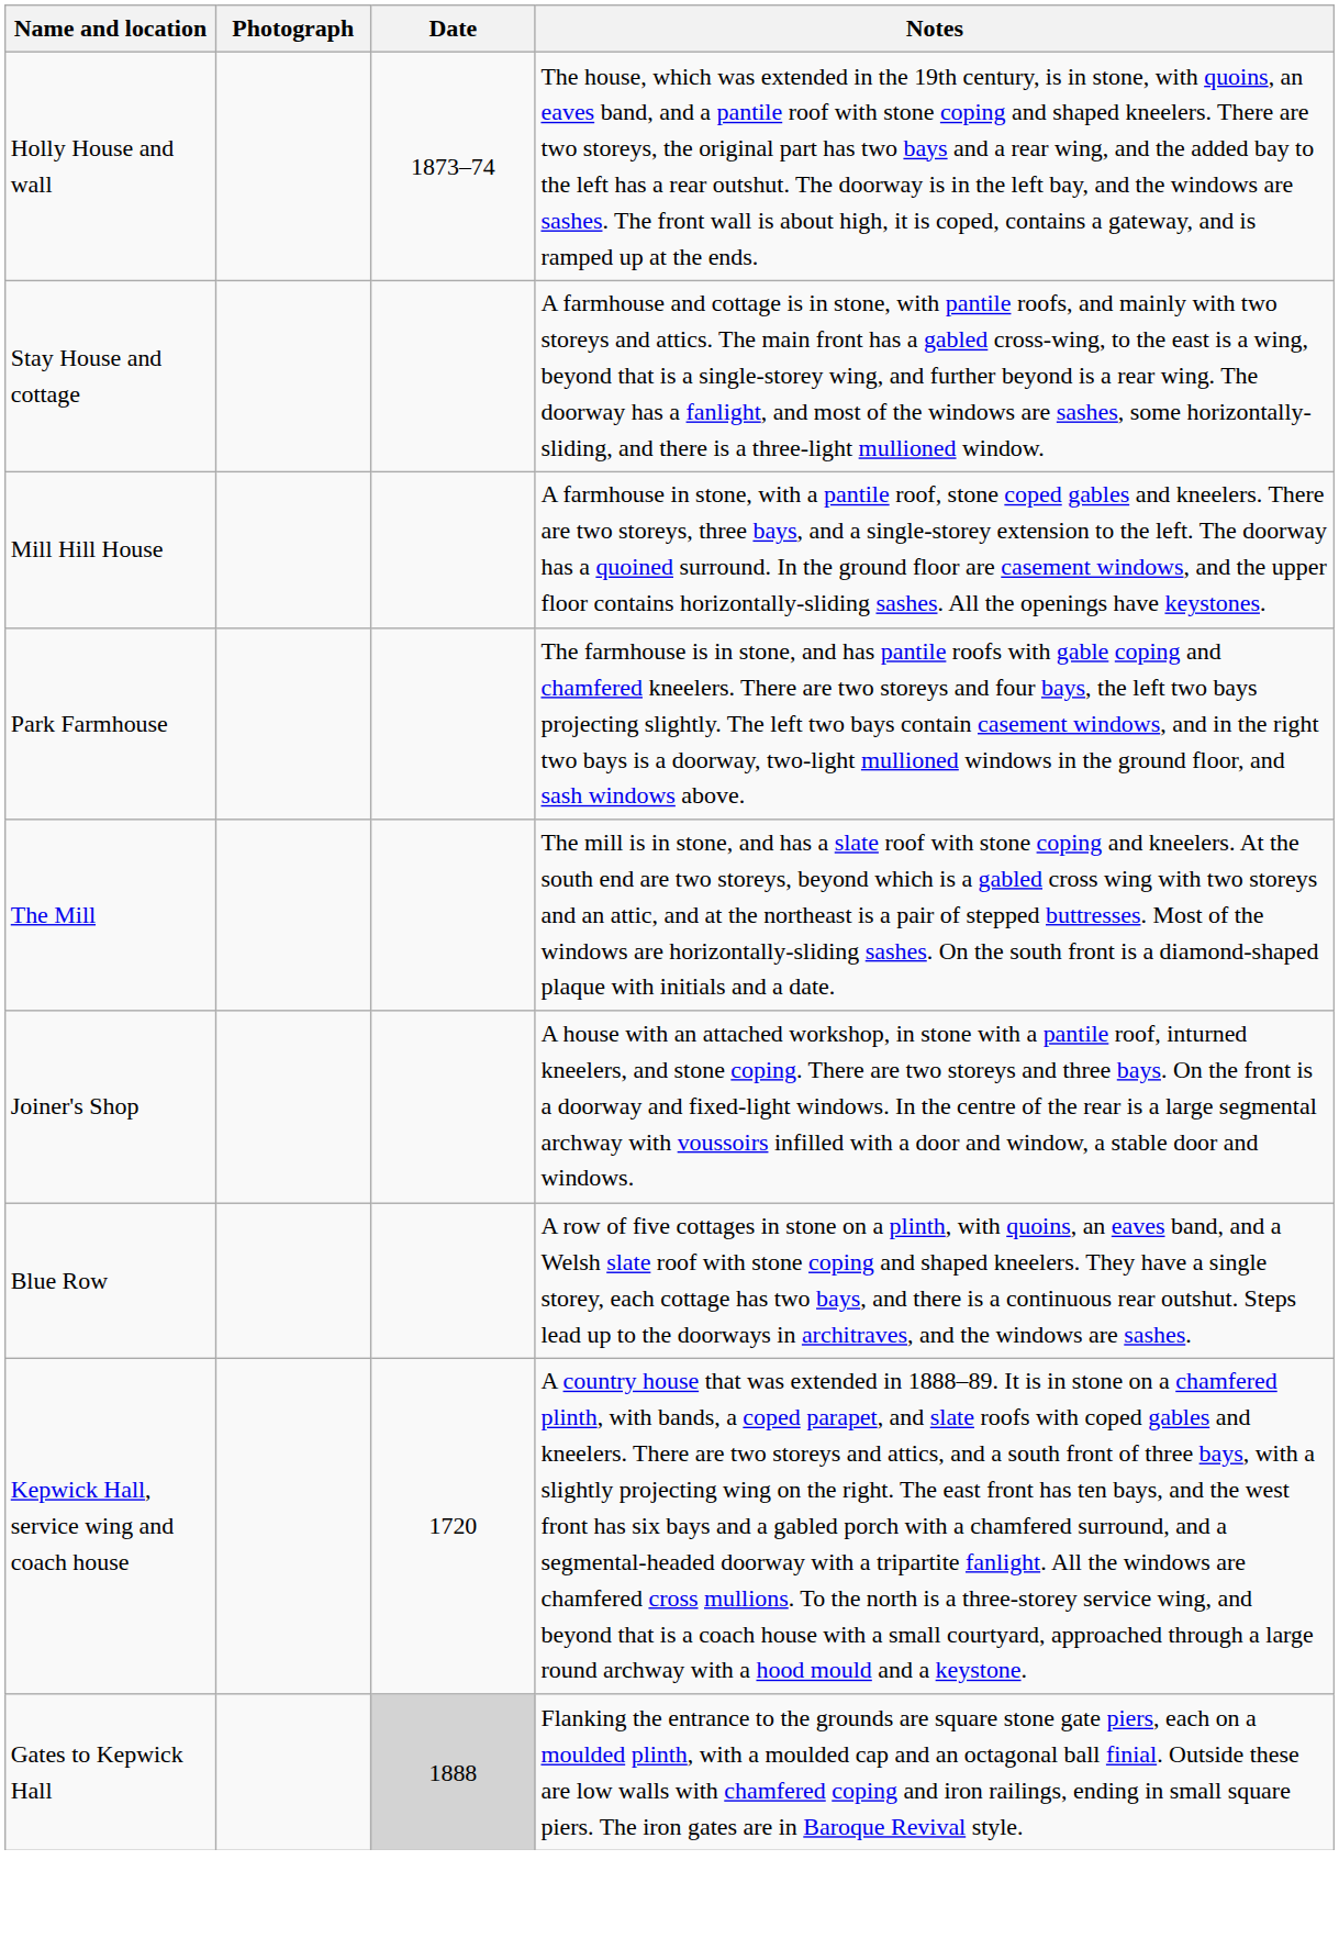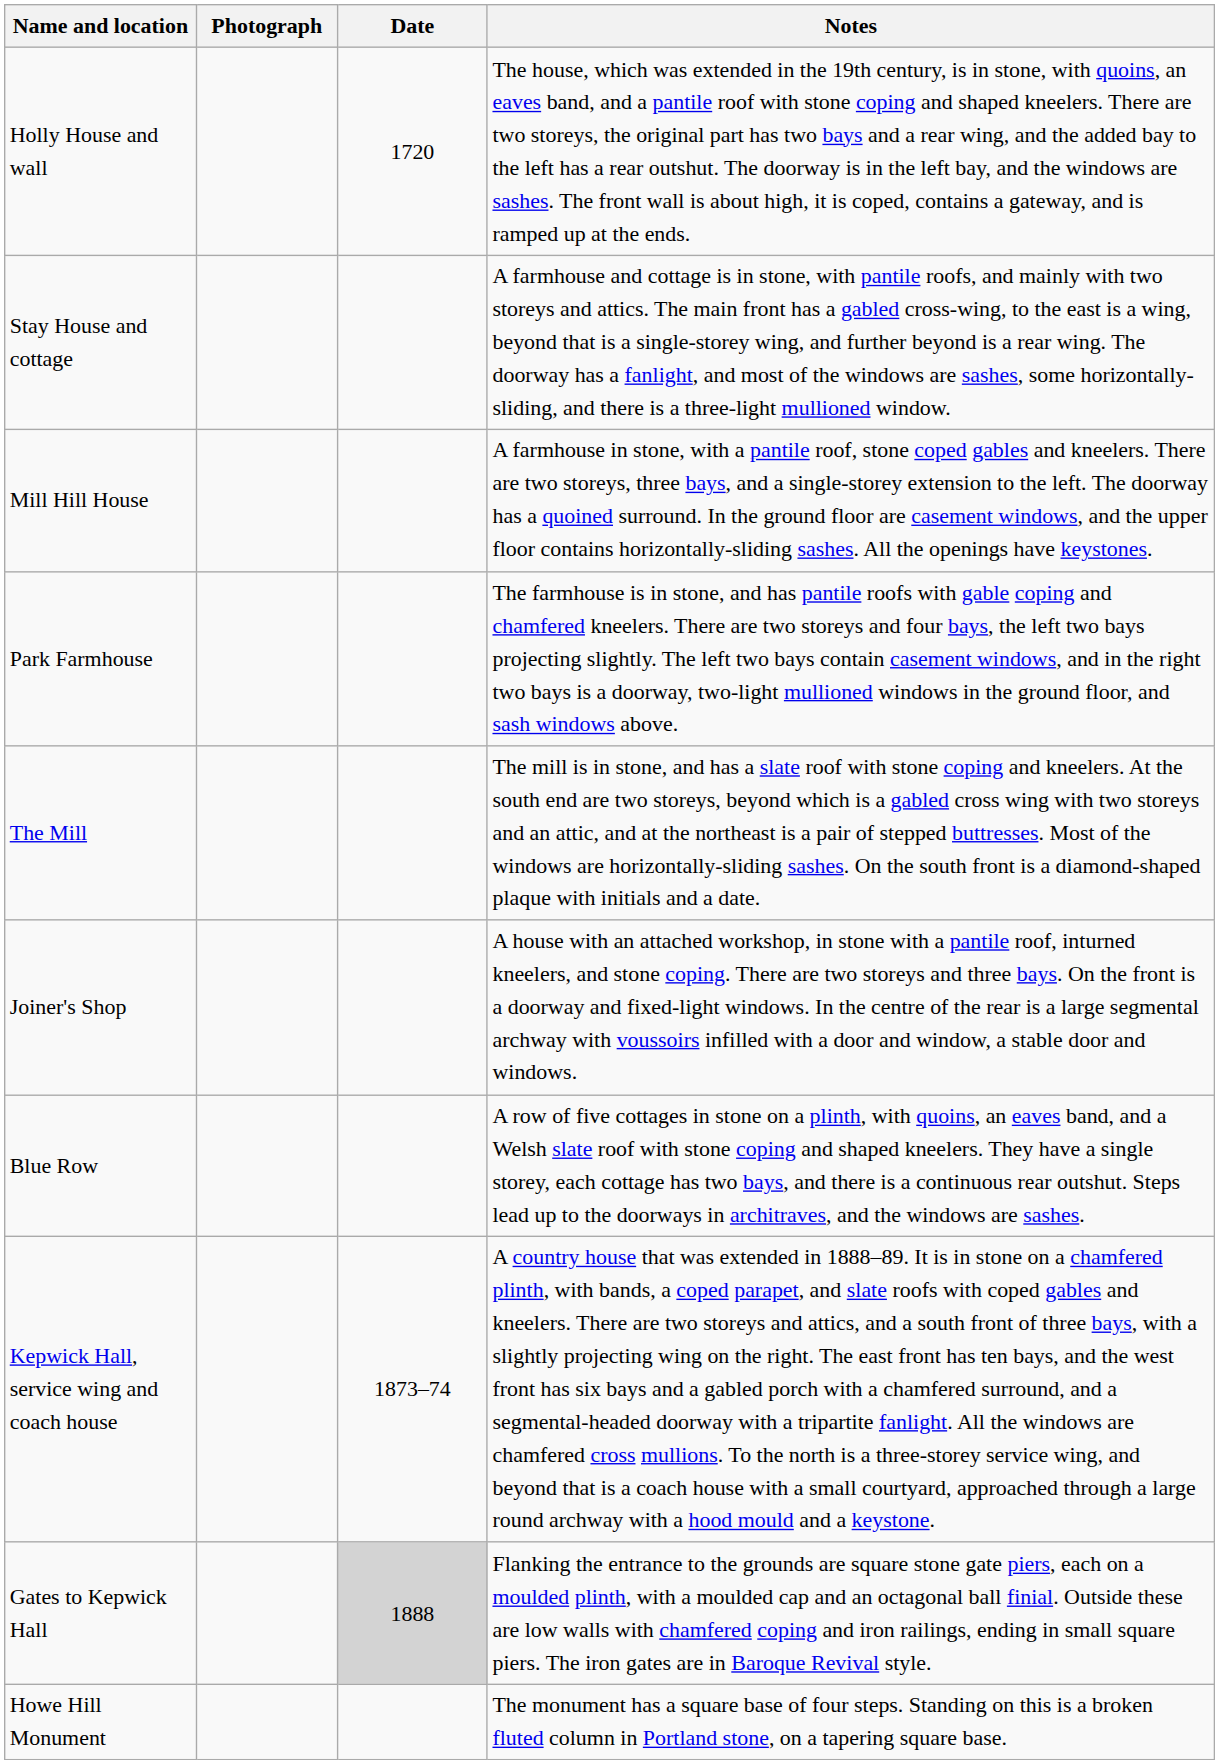Holly House and wall | Date: 1873–74 -> 1720
Kepwick Hall, service wing and coach house | Date: 1720 -> 1873–74
+ row: Howe Hill Monument | The monument has a square base of four steps. Standing on this is a broken fluted column in Portland stone, on a tapering square base.
